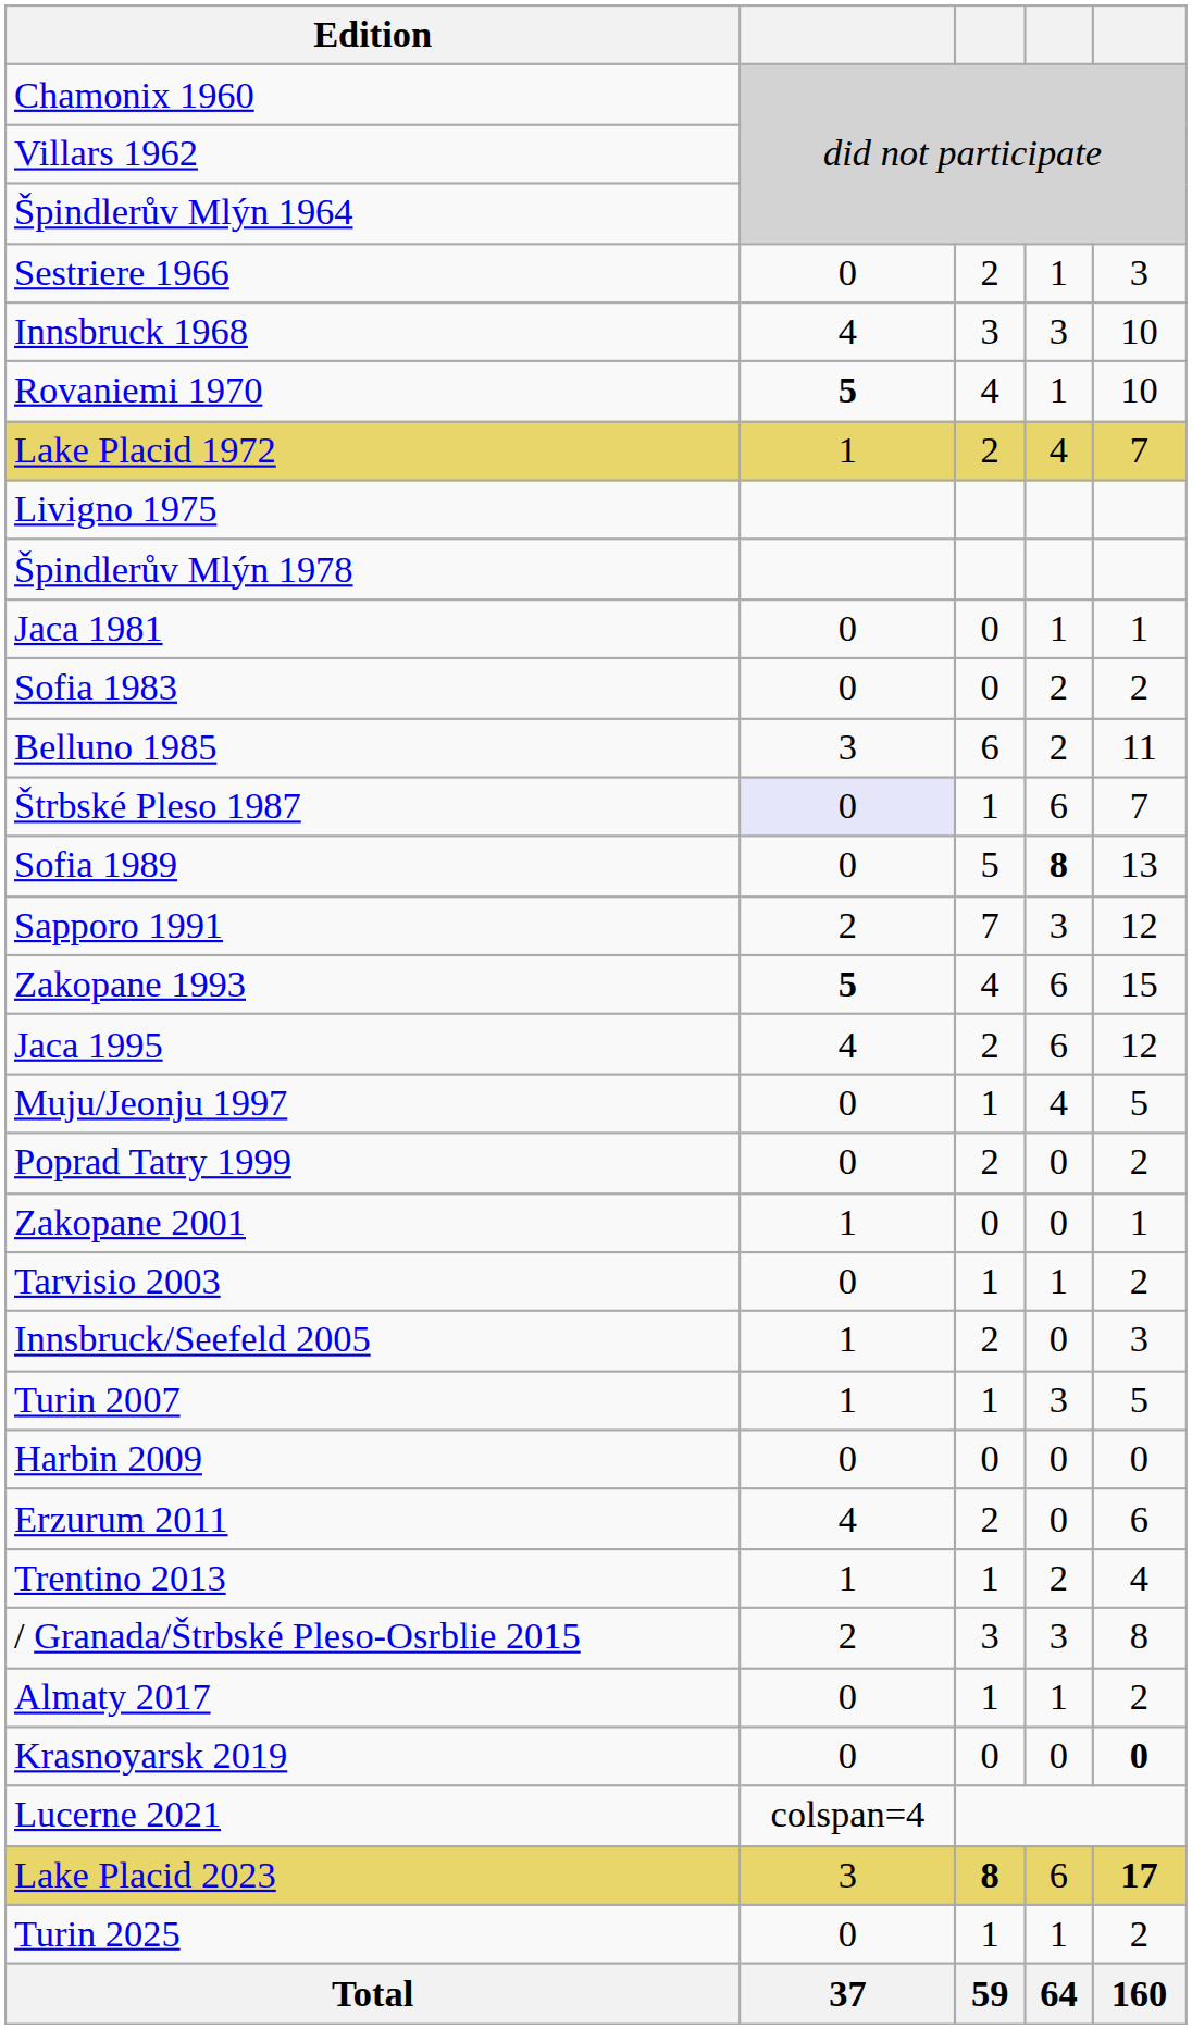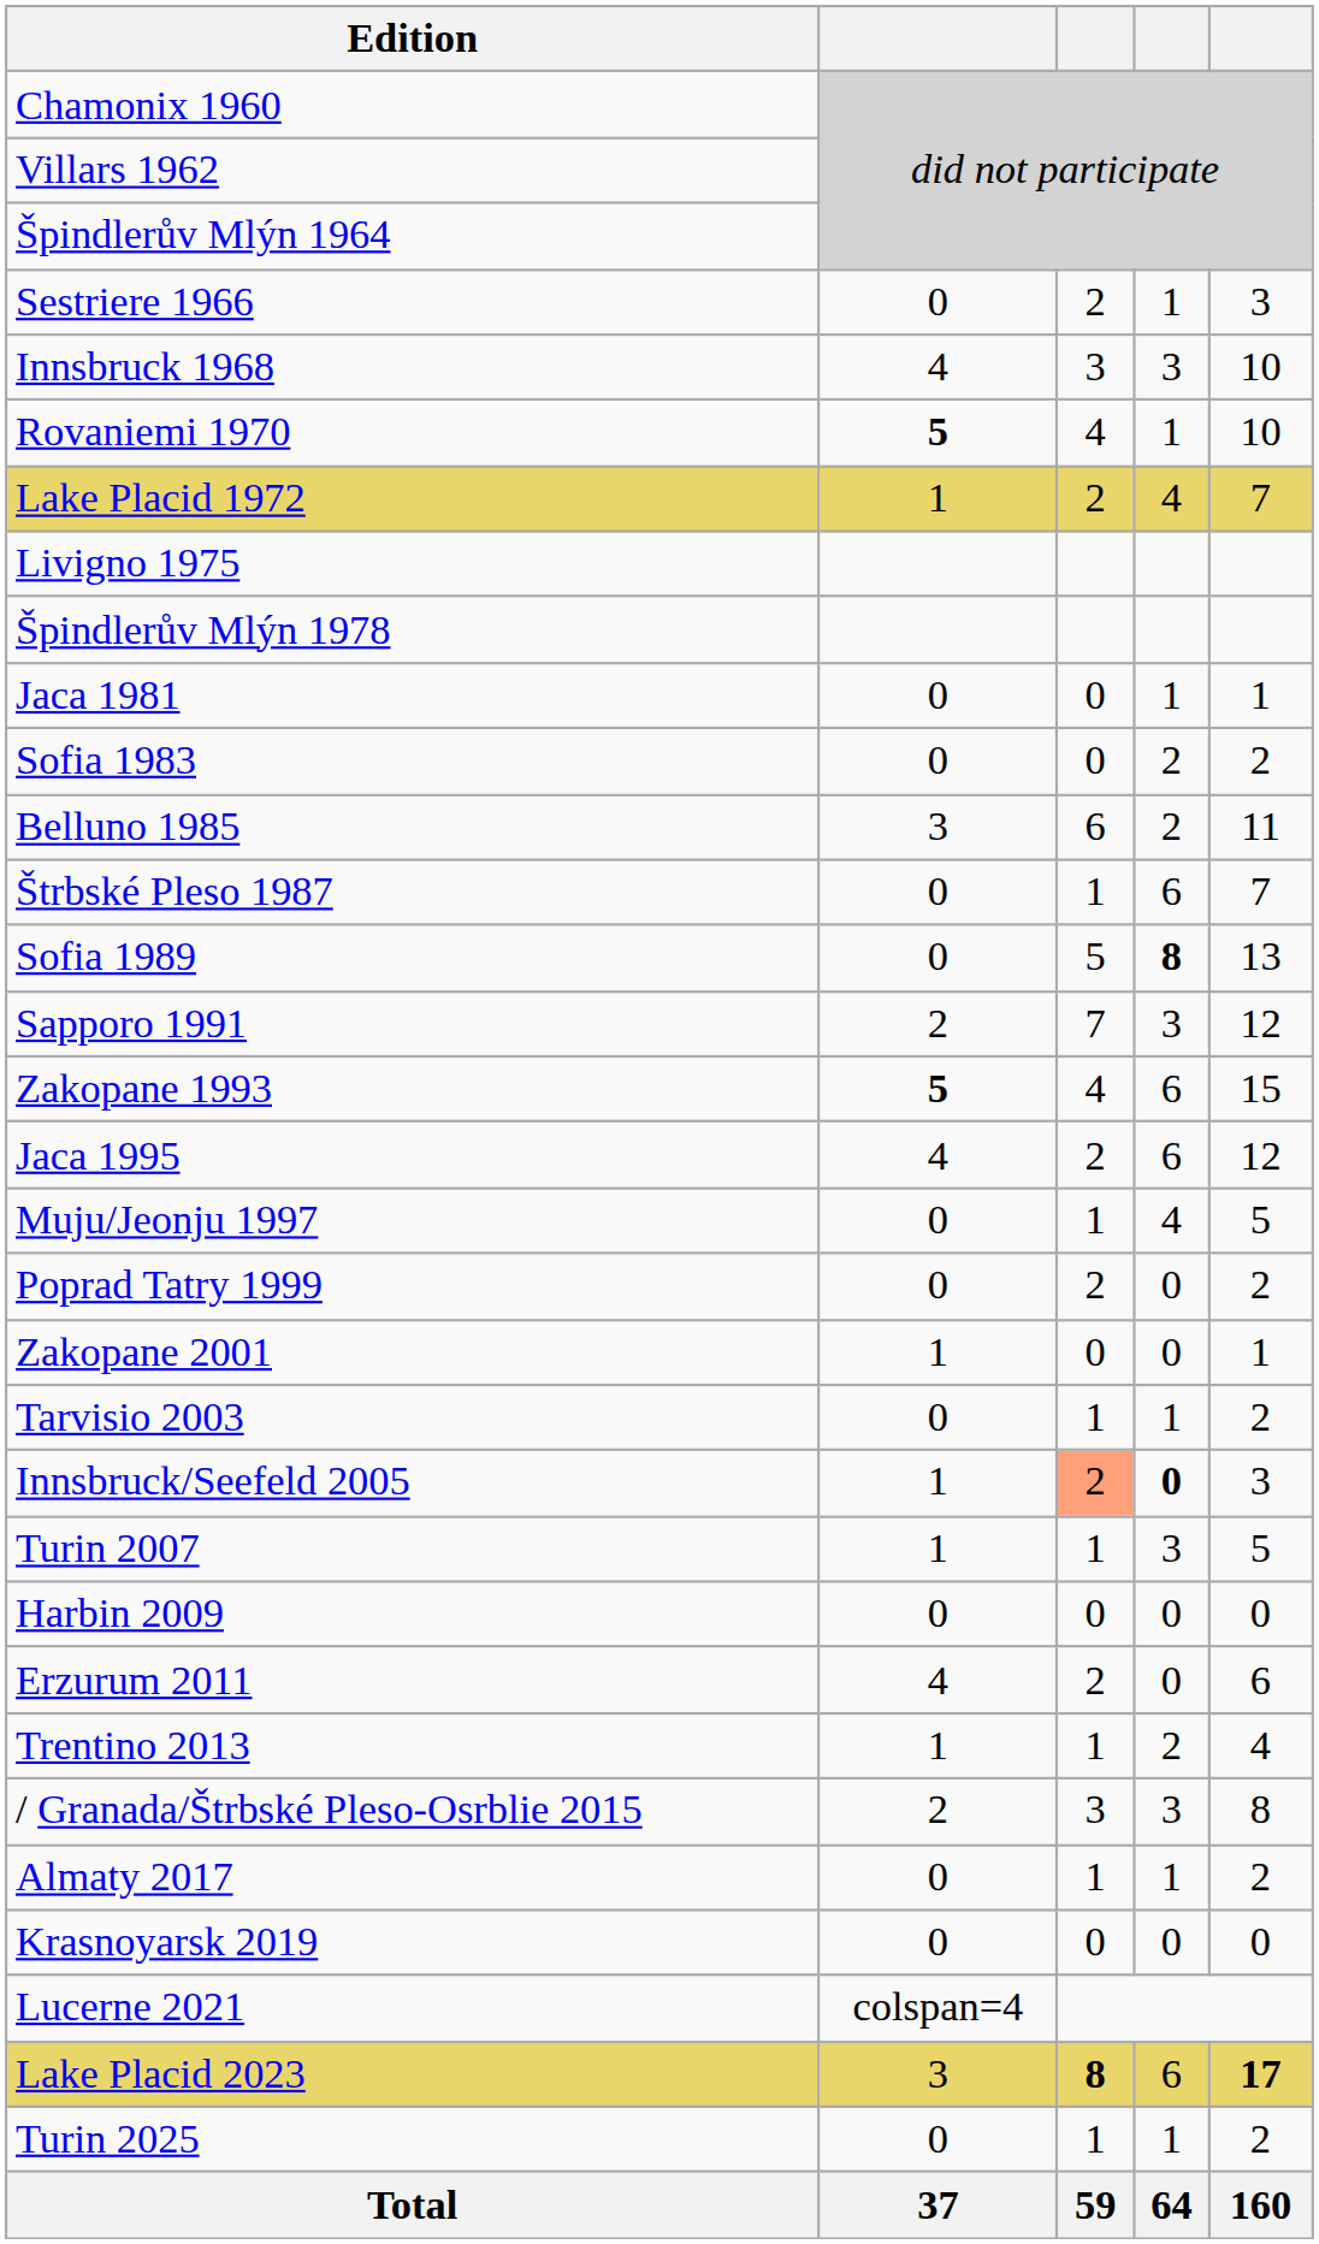Štrbské Pleso 1987 | column 2: lavender background -> no background
Innsbruck/Seefeld 2005 | column 3: no background -> lightsalmon background
Innsbruck/Seefeld 2005 | column 4: normal -> bold
Krasnoyarsk 2019 | column 5: bold -> normal
